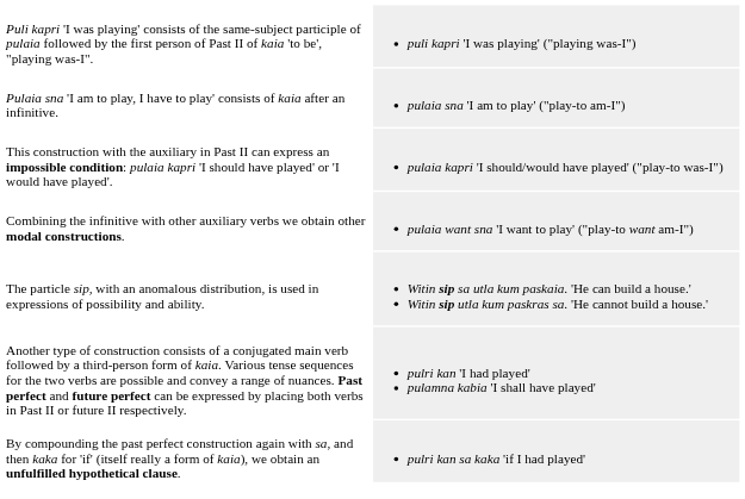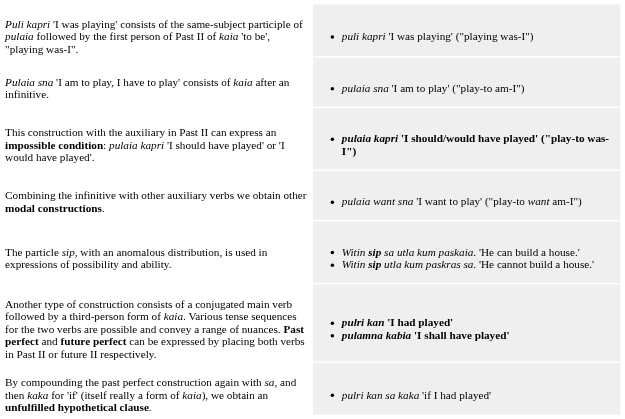row 3 | column 2: normal -> bold
row 6 | column 2: normal -> bold
